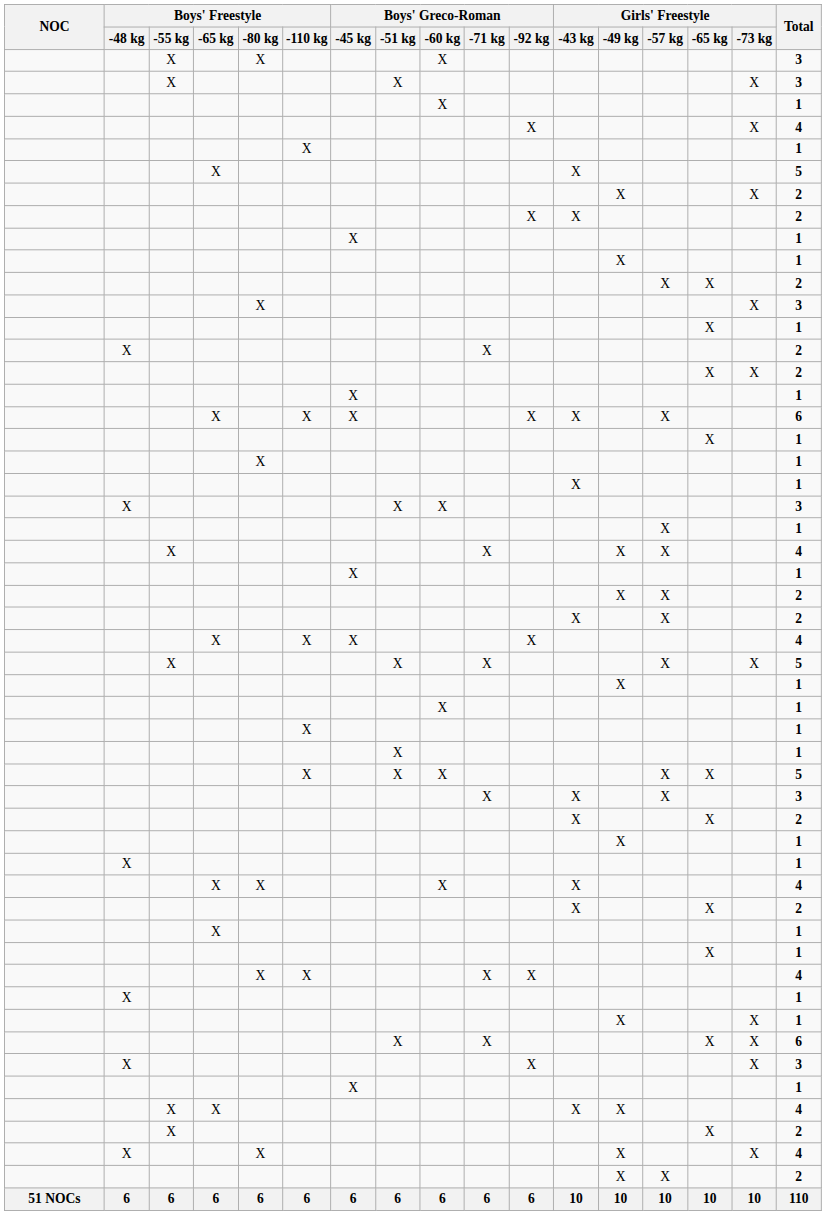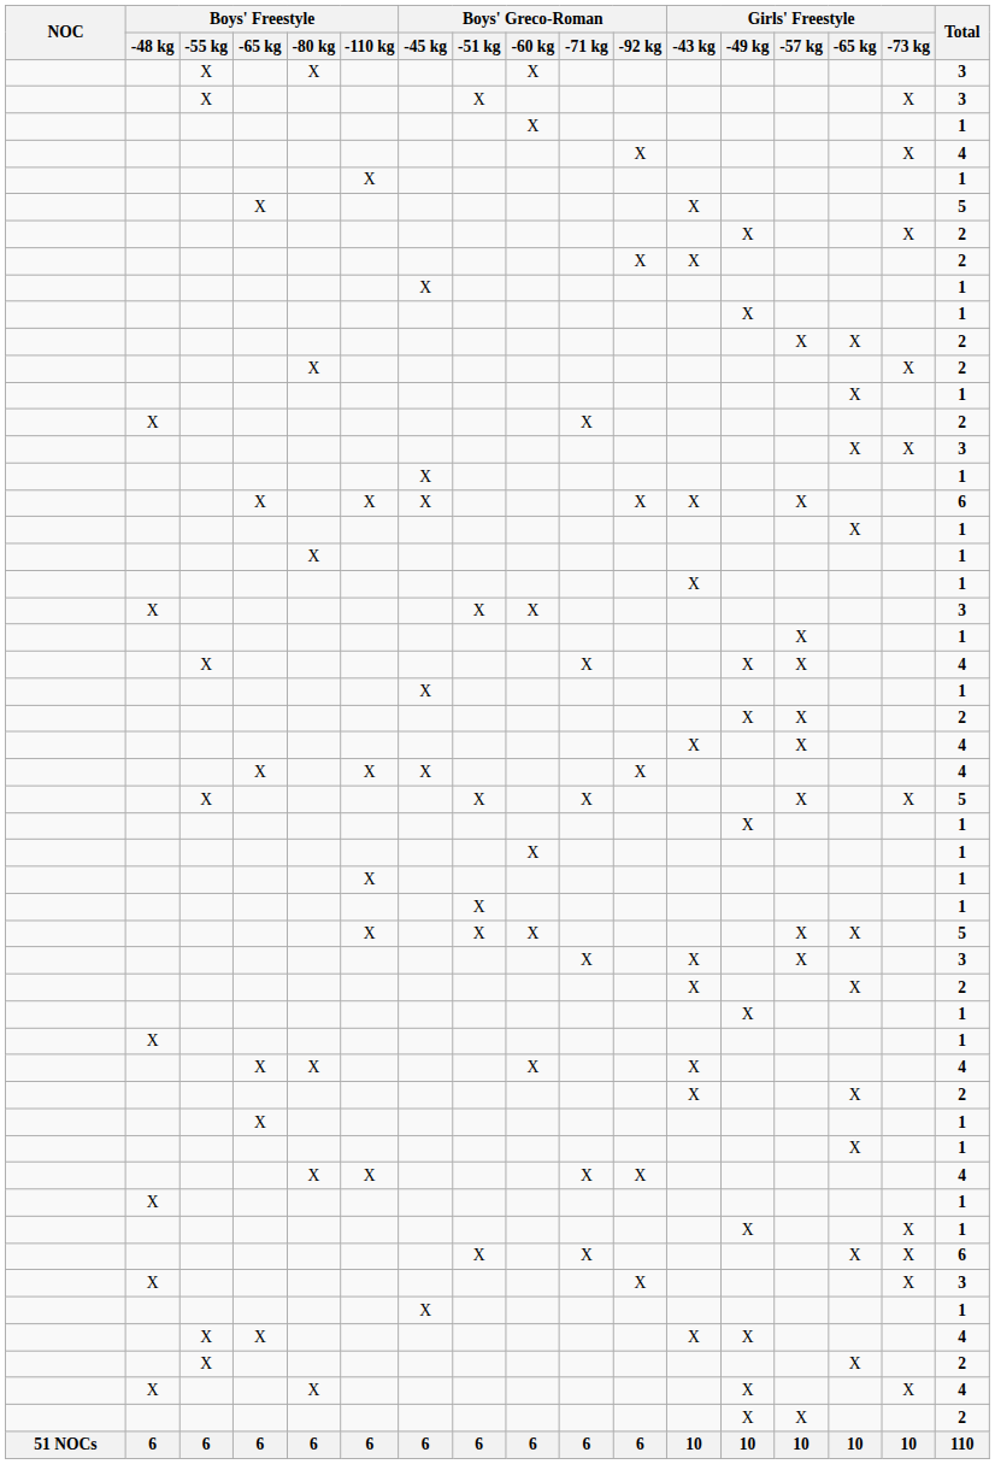row 14 | Total: 3 -> 2
row 17 | Total: 2 -> 3
row 28 | Total: 2 -> 4
